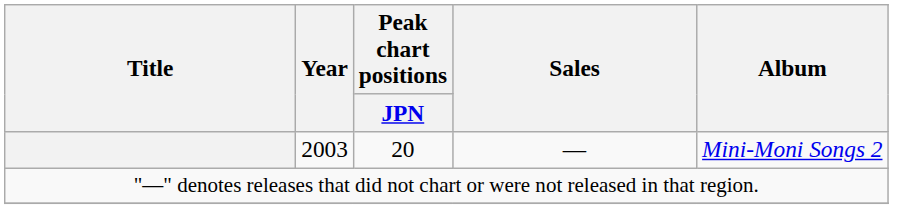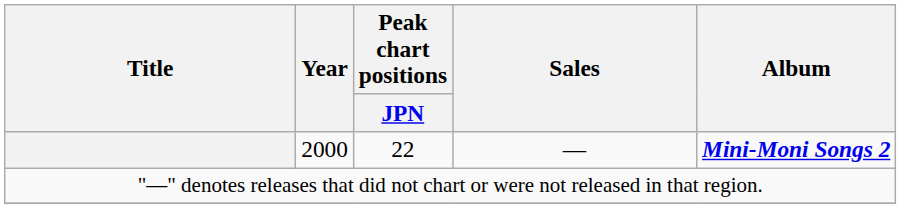row 3 | Year: 2003 -> 2000
row 3 | Peak chart positions / JPN: 20 -> 22
row 3 | Album: normal -> bold
